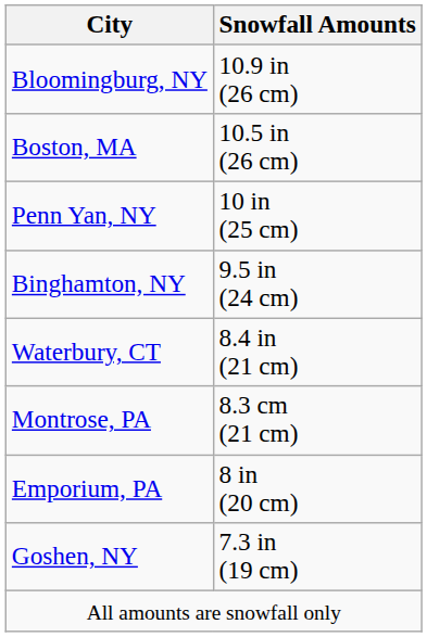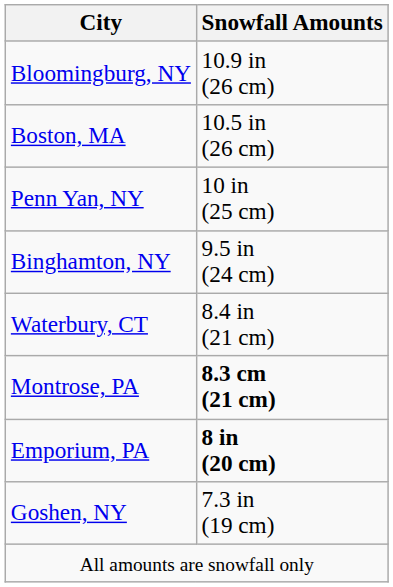Montrose, PA | Snowfall Amounts: normal -> bold
Emporium, PA | Snowfall Amounts: normal -> bold
